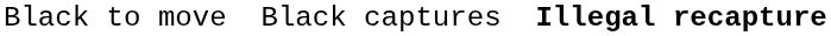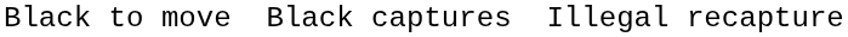Black to move | column 3: bold -> normal
